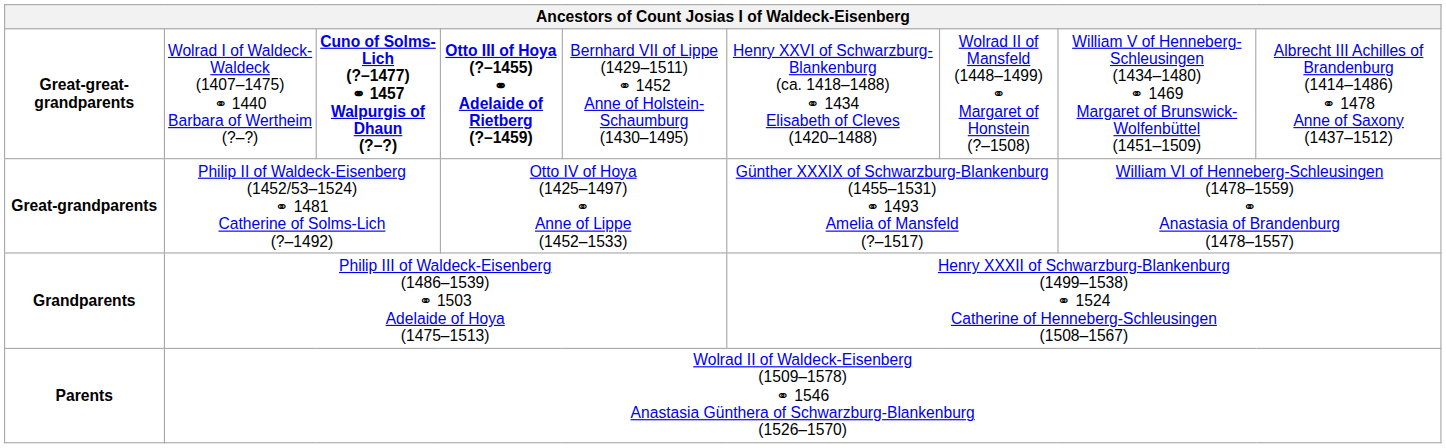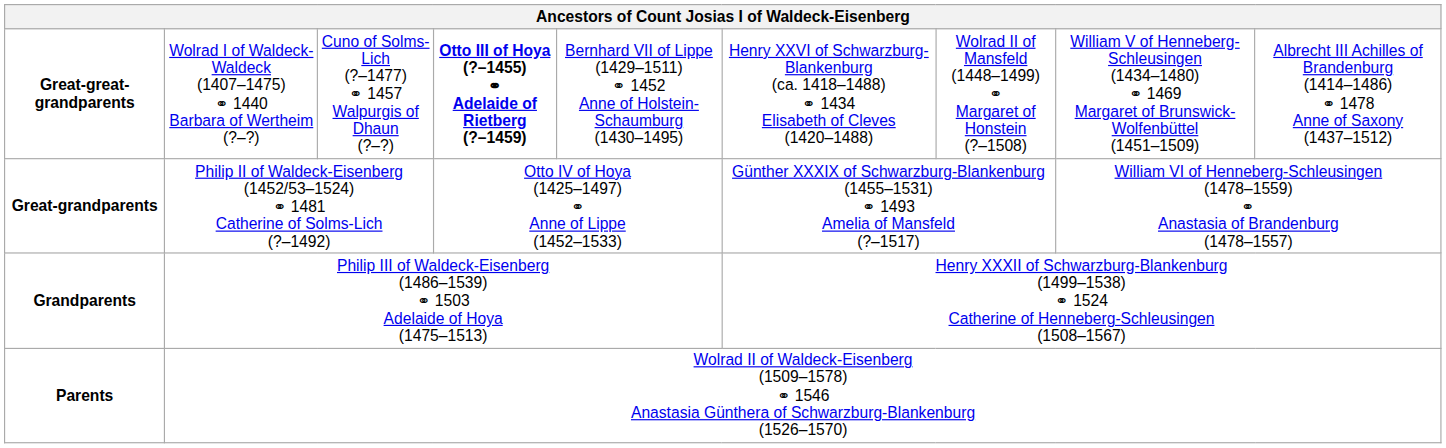Great-great-grandparents | column 3: bold -> normal
